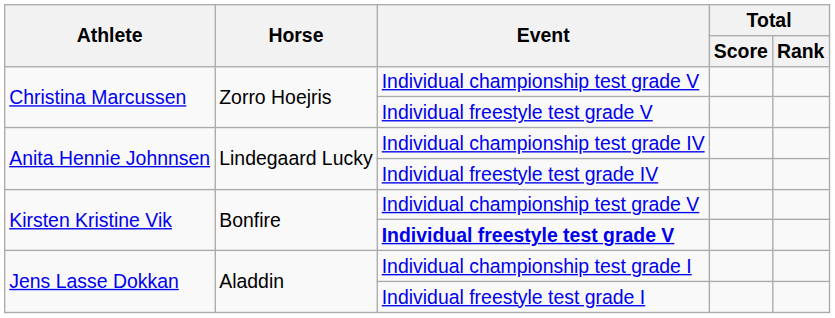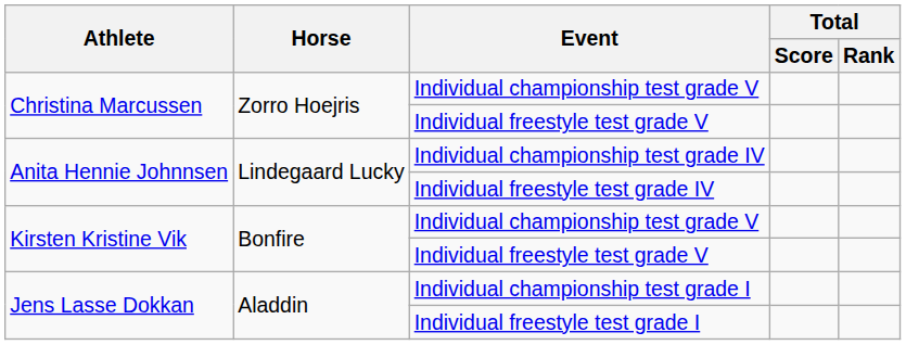Kirsten Kristine Vik / Individual freestyle test grade V | Event: bold -> normal
